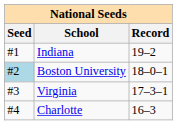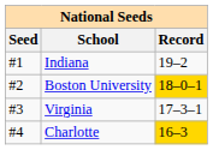Boston University | Seed: lightblue background -> no background
Boston University | Record: no background -> gold background
Charlotte | Record: no background -> gold background
